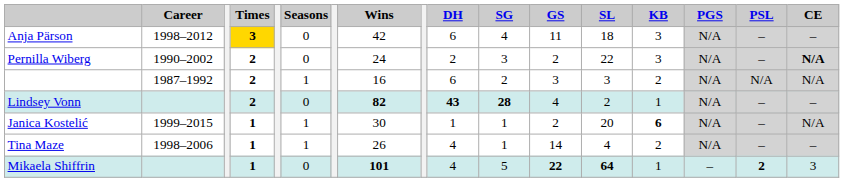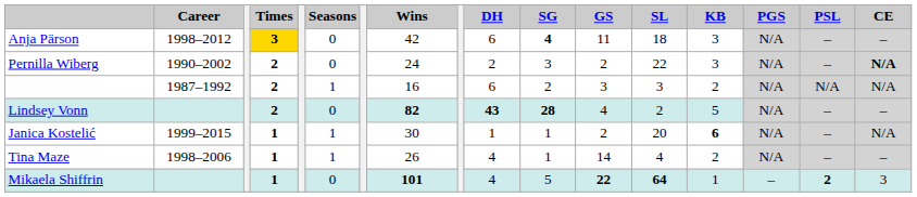Anja Pärson | SG: normal -> bold
Lindsey Vonn | KB: 1 -> 5
